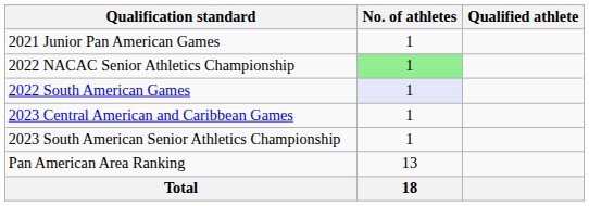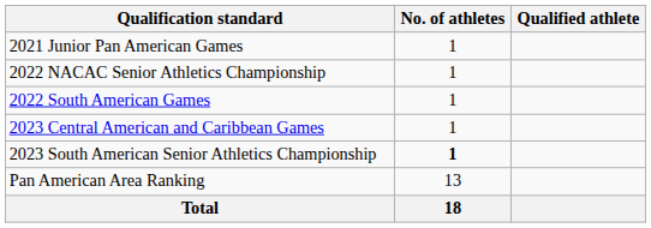2022 NACAC Senior Athletics Championship | No. of athletes: lightgreen background -> no background
2022 South American Games | No. of athletes: lavender background -> no background
2023 South American Senior Athletics Championship | No. of athletes: normal -> bold
